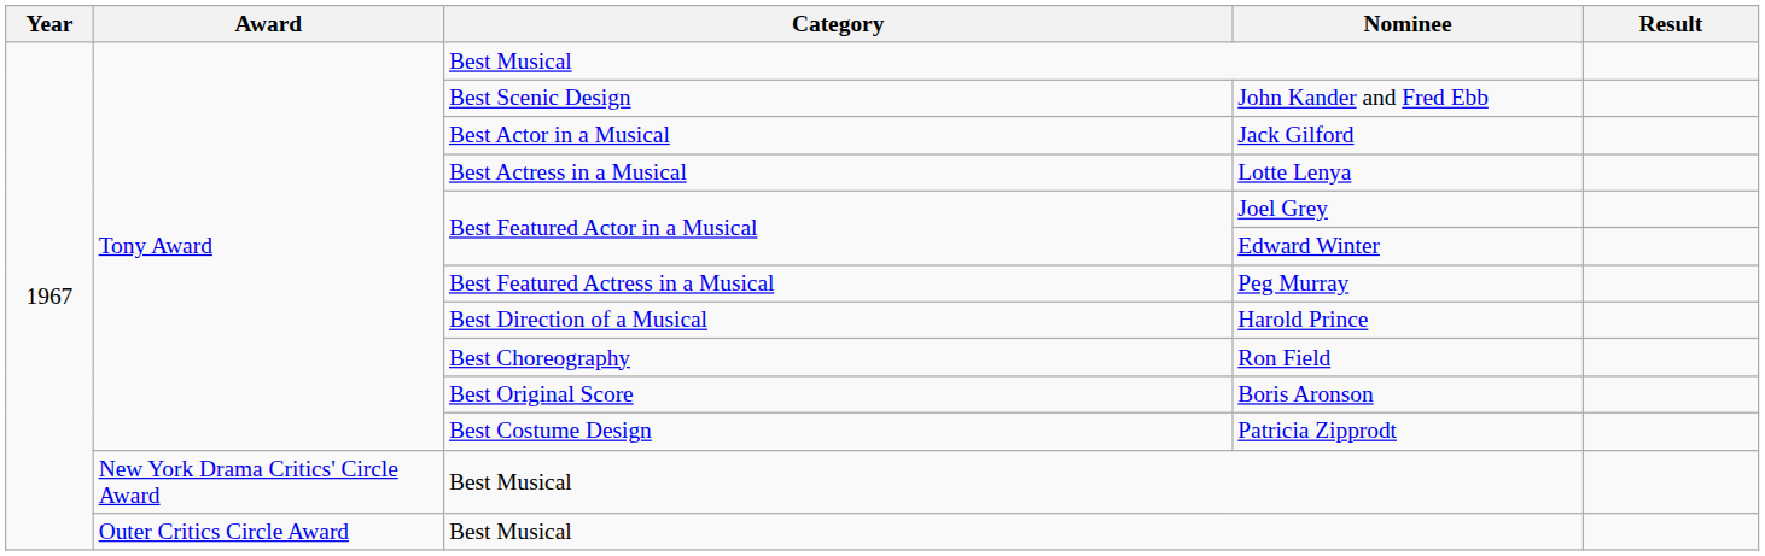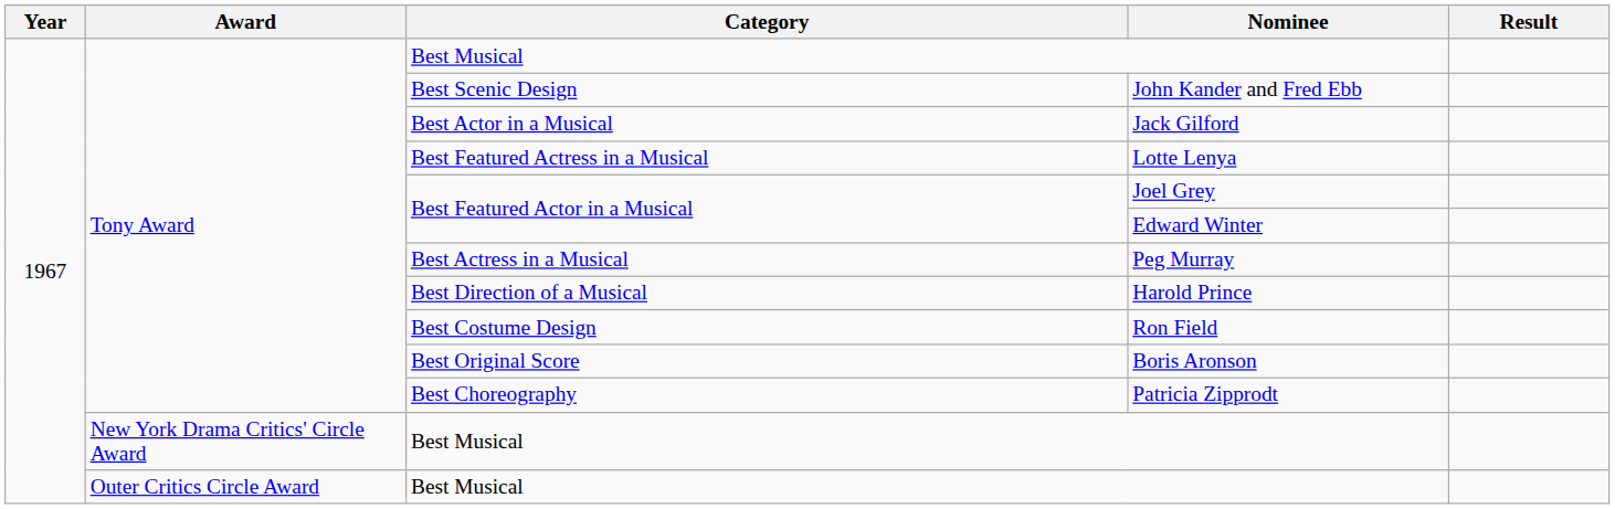Lotte Lenya | Category: Best Actress in a Musical -> Best Featured Actress in a Musical
Peg Murray | Category: Best Featured Actress in a Musical -> Best Actress in a Musical
Ron Field | Category: Best Choreography -> Best Costume Design
Patricia Zipprodt | Category: Best Costume Design -> Best Choreography
